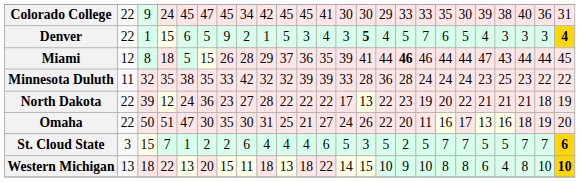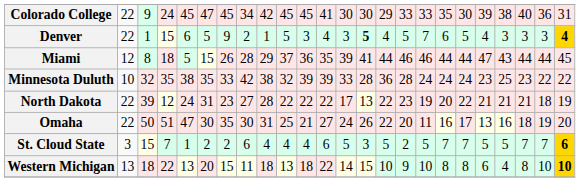Miami | column 16: bold -> normal
Minnesota Duluth | column 2: 11 -> 10
Minnesota Duluth | column 9: 32 -> 38
North Dakota | column 6: 36 -> 31
